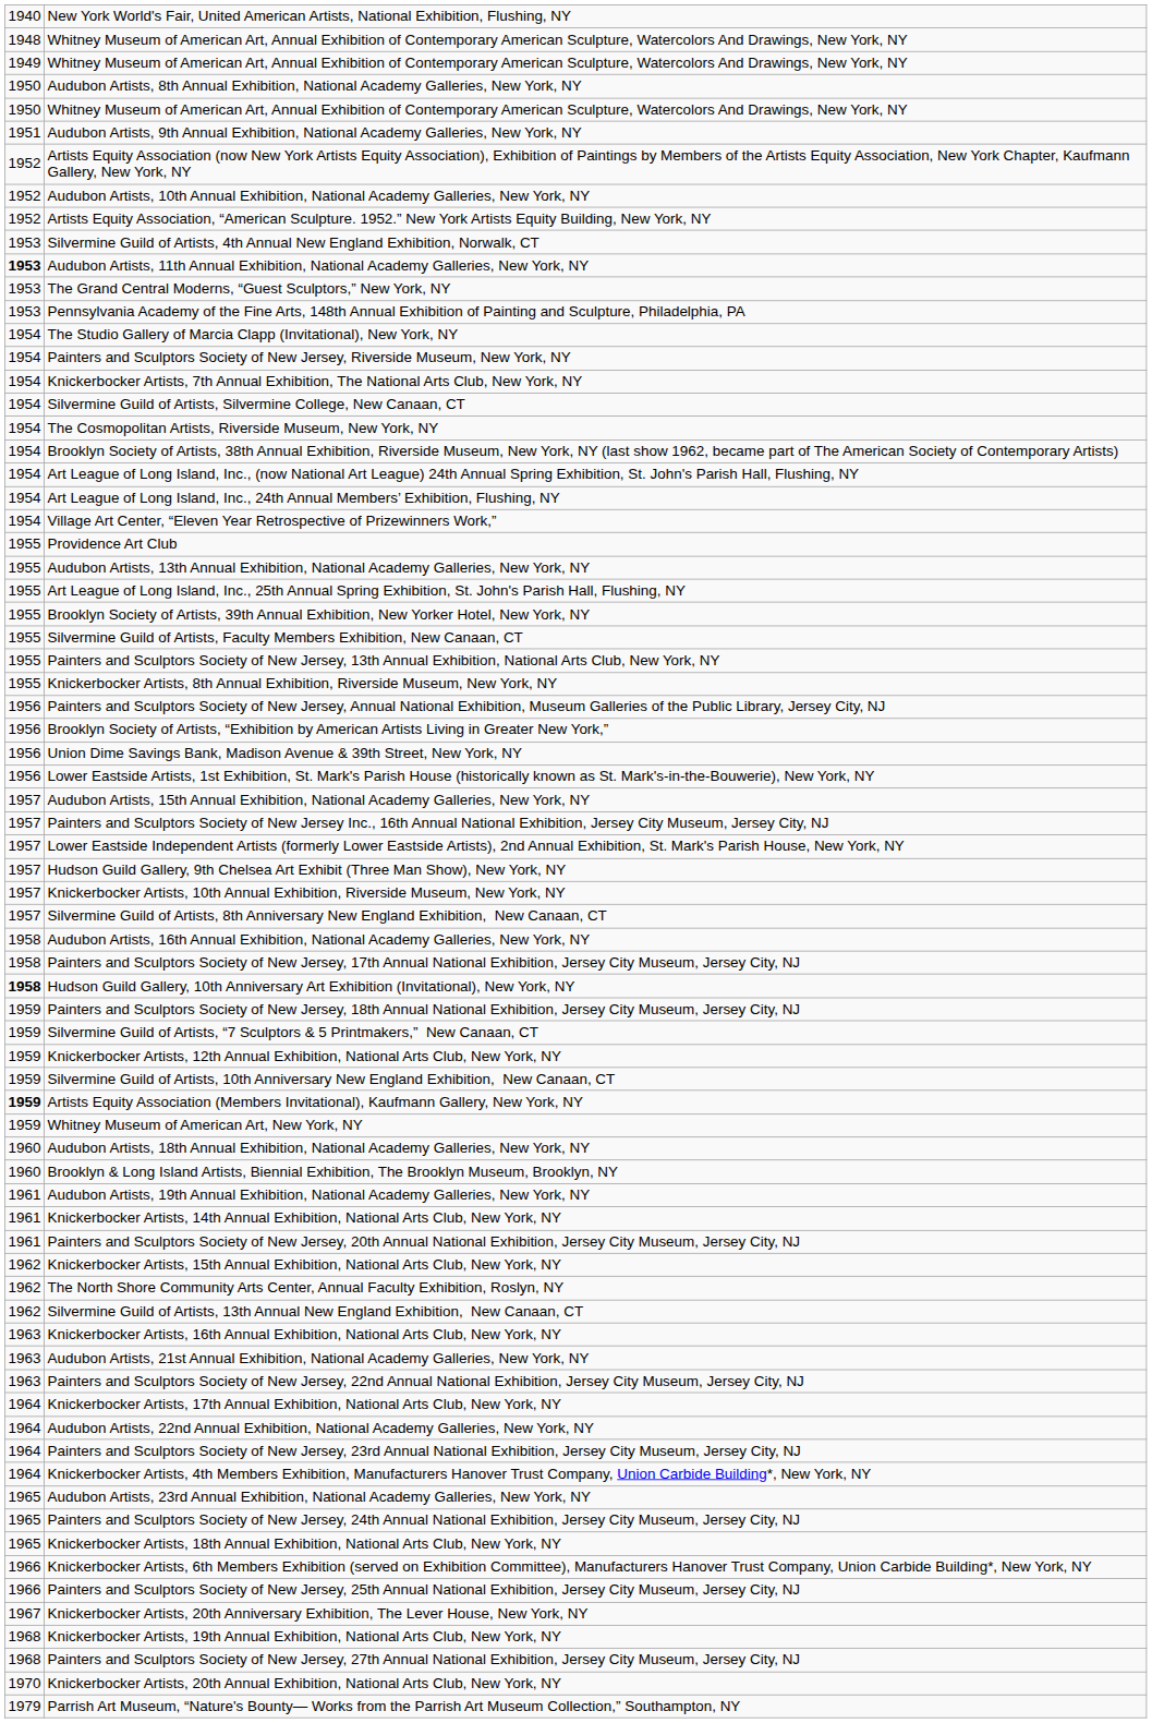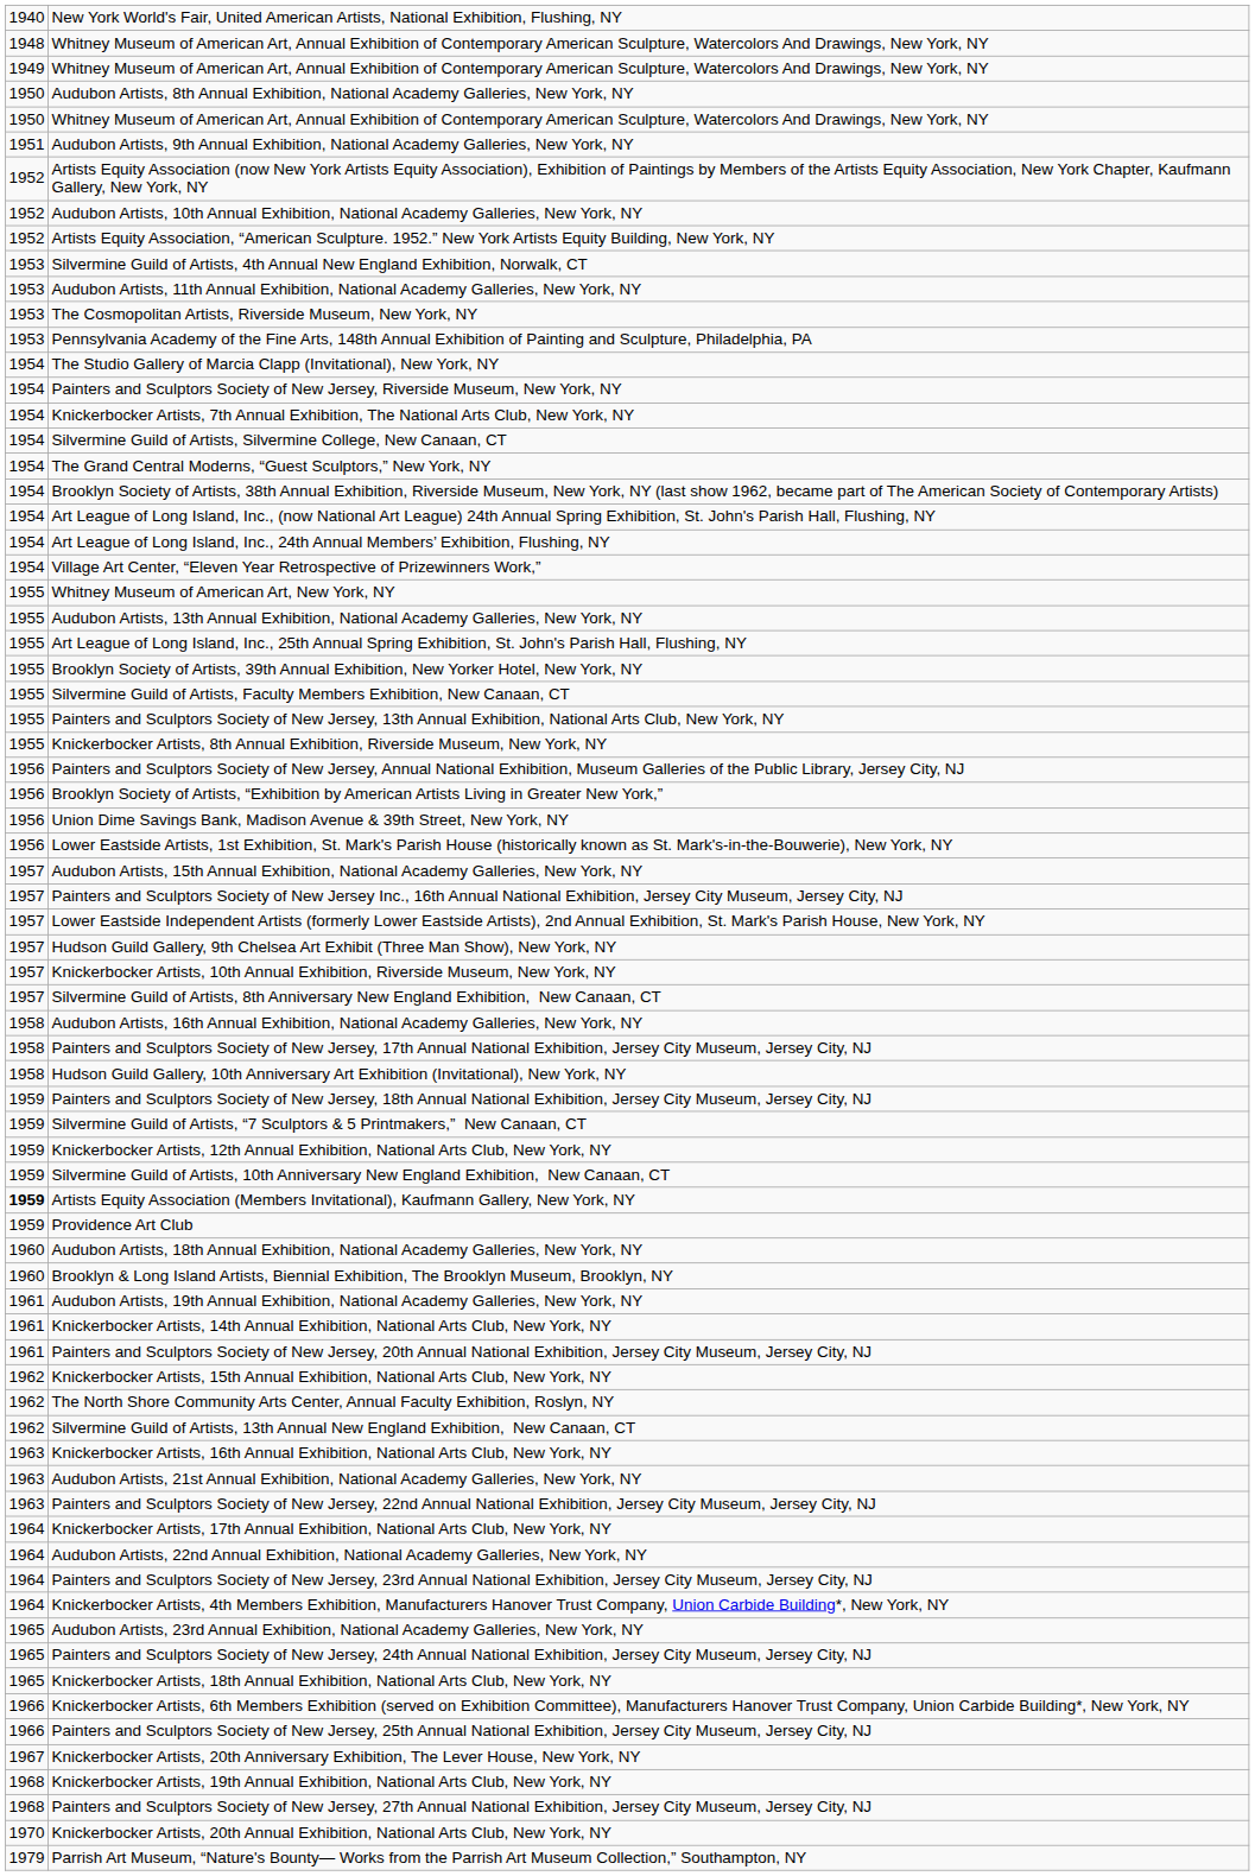row 11 | column 1: bold -> normal
row 12 | column 2: The Grand Central Moderns, “Guest Sculptors,” New York, NY -> The Cosmopolitan Artists, Riverside Museum, New York, NY
row 18 | column 2: The Cosmopolitan Artists, Riverside Museum, New York, NY -> The Grand Central Moderns, “Guest Sculptors,” New York, NY
row 23 | column 2: Providence Art Club -> Whitney Museum of American Art, New York, NY
row 42 | column 1: bold -> normal
row 48 | column 2: Whitney Museum of American Art, New York, NY -> Providence Art Club
